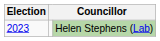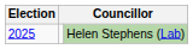Helen Stephens (Lab) | Election: 2023 -> 2025
